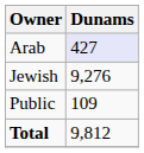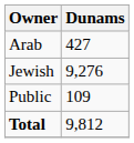Arab | Dunams: lavender background -> no background
